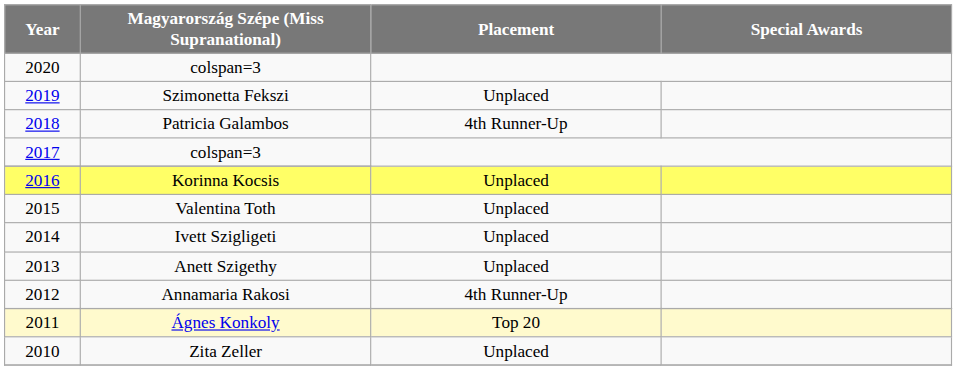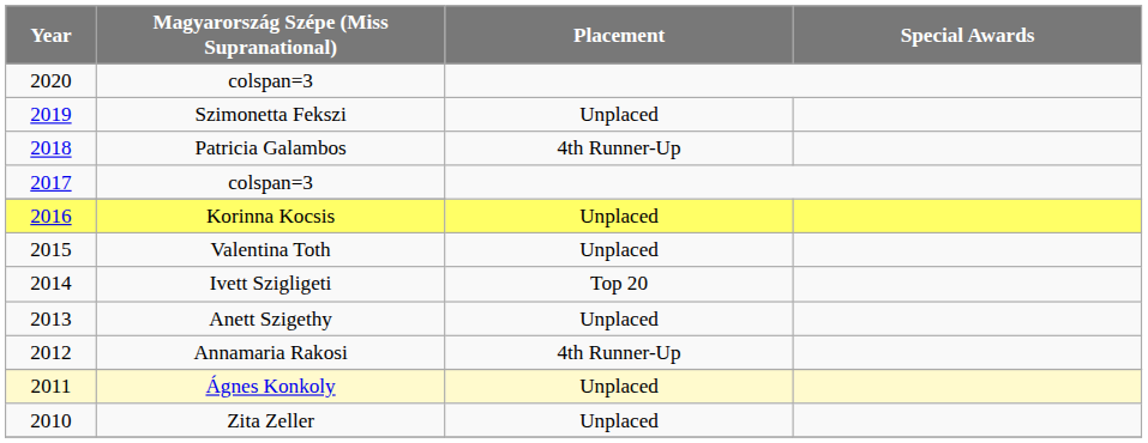Ivett Szigligeti | Placement: Unplaced -> Top 20
Ágnes Konkoly | Placement: Top 20 -> Unplaced
